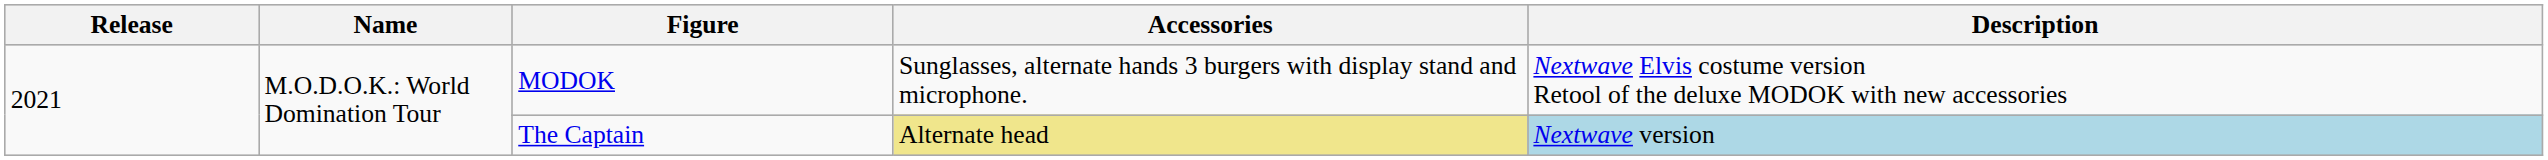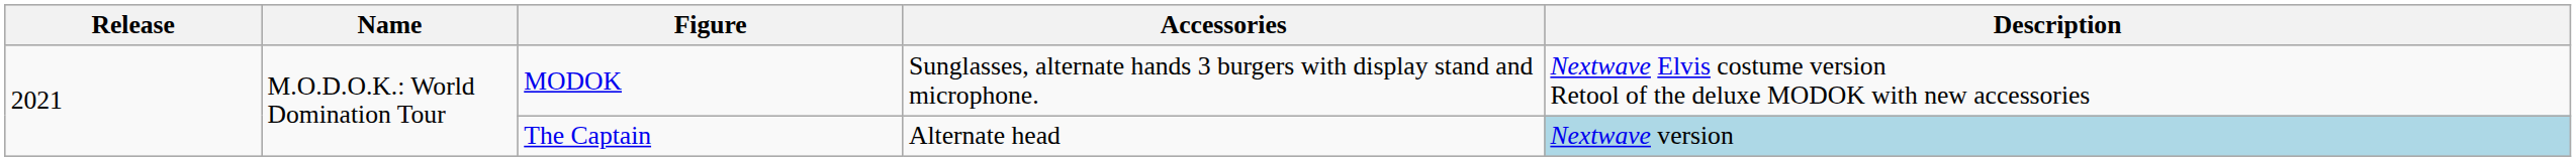The Captain | Accessories: khaki background -> no background
